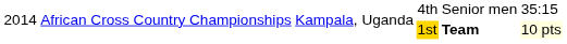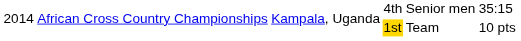row 2 | column 5: bold -> normal
row 2 | column 6: lightyellow background -> no background
